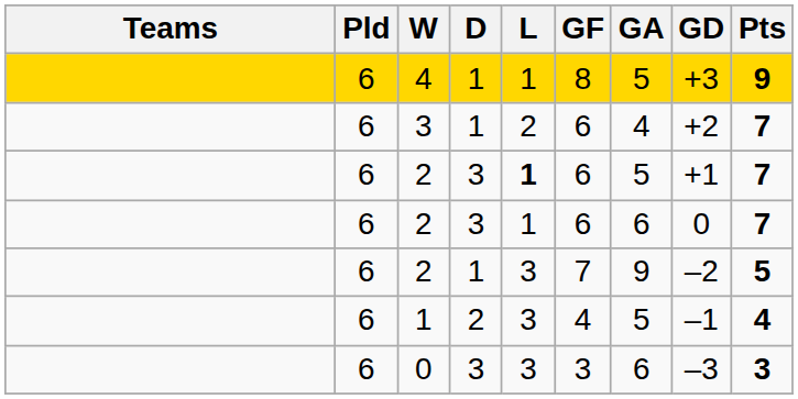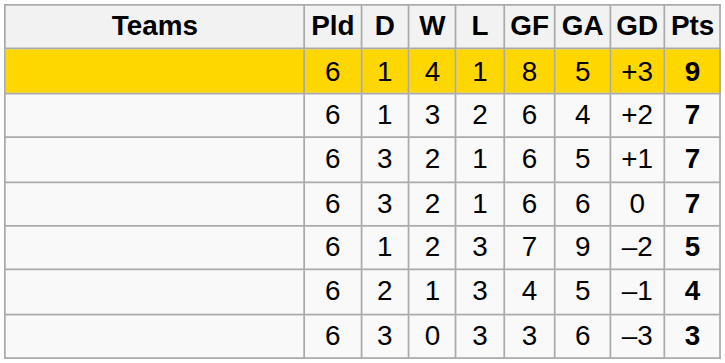columns swapped: W <-> D
row 4 | L: bold -> normal
